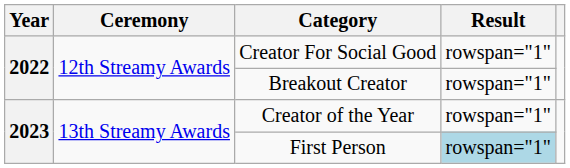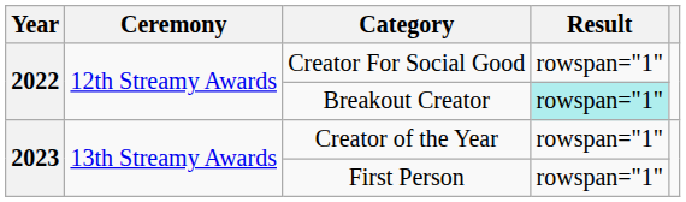Breakout Creator | Result: no background -> paleturquoise background
First Person | Result: lightblue background -> no background
